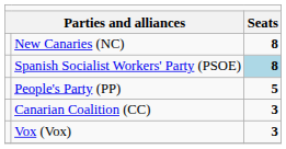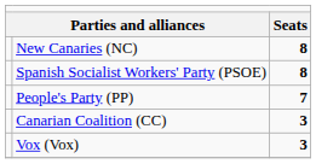Spanish Socialist Workers' Party (PSOE) | column 3: lightblue background -> no background
People's Party (PP) | column 3: 5 -> 7
